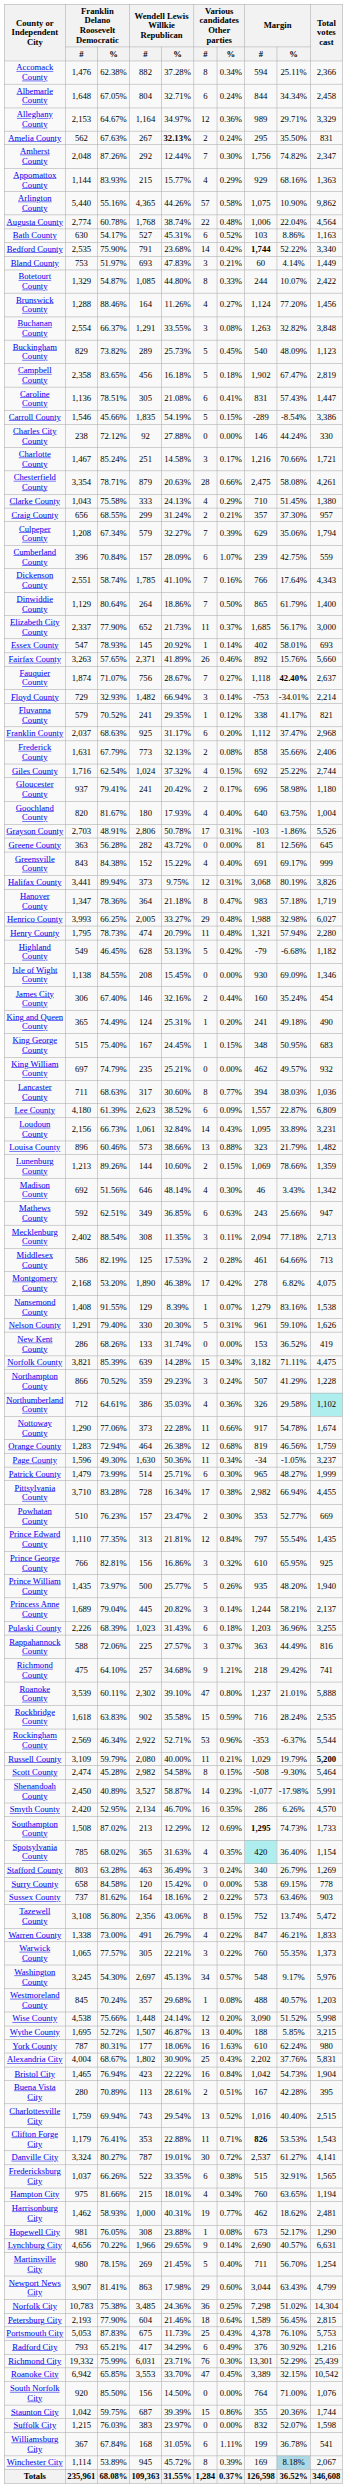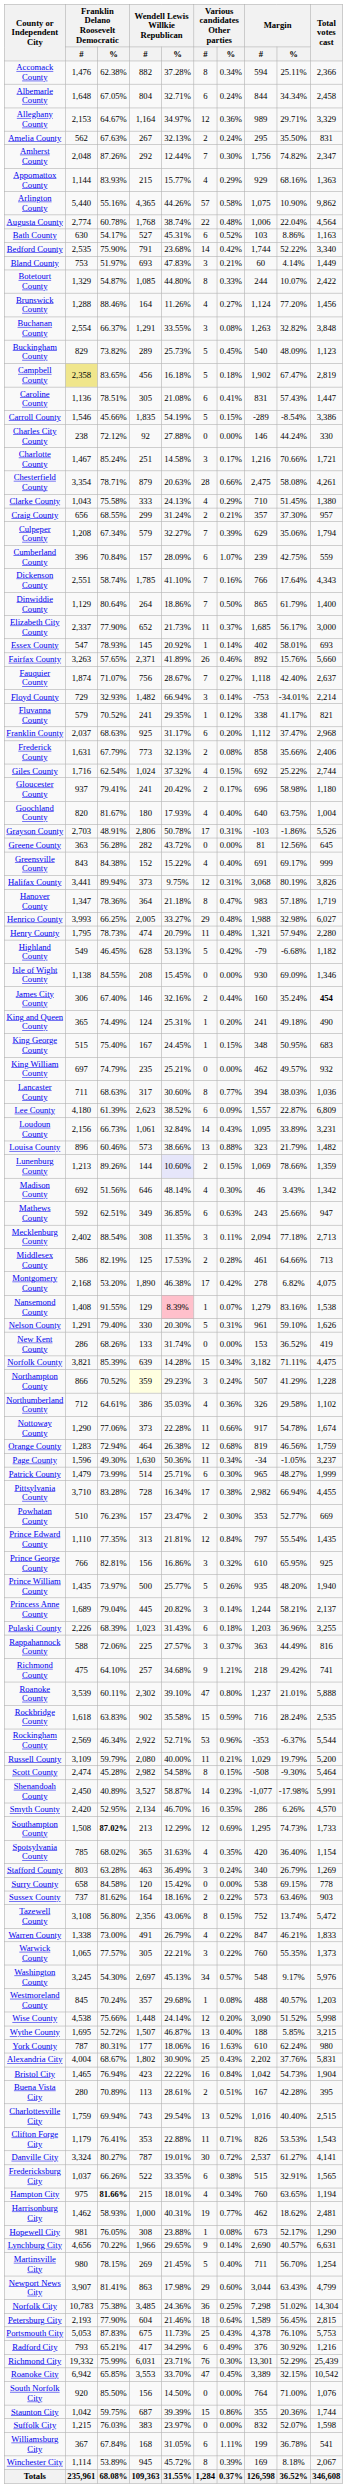Amelia County | Wendell Lewis Willkie Republican / %: bold -> normal
Bedford County | Margin / #: bold -> normal
Campbell County | Franklin Delano Roosevelt Democratic / #: no background -> khaki background
Fauquier County | Margin / %: bold -> normal
James City County | Total votes cast: normal -> bold
Lunenburg County | Wendell Lewis Willkie Republican / %: no background -> lavender background
Nansemond County | Wendell Lewis Willkie Republican / %: no background -> pink background
Northampton County | Wendell Lewis Willkie Republican / #: no background -> lightyellow background
Northumberland County | Total votes cast: paleturquoise background -> no background
Russell County | Total votes cast: bold -> normal
Southampton County | Franklin Delano Roosevelt Democratic / %: normal -> bold
Southampton County | Margin / #: bold -> normal
Spotsylvania County | Margin / #: paleturquoise background -> no background
Clifton Forge City | Margin / #: bold -> normal
Hampton City | Franklin Delano Roosevelt Democratic / %: normal -> bold
Winchester City | Margin / %: lightblue background -> no background
